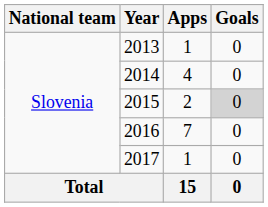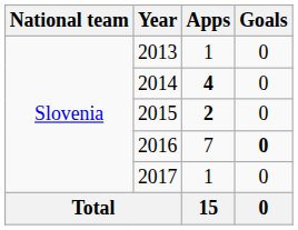2014 | Apps: normal -> bold
2015 | Apps: normal -> bold
2015 | Goals: lightgrey background -> no background
2016 | Goals: normal -> bold
